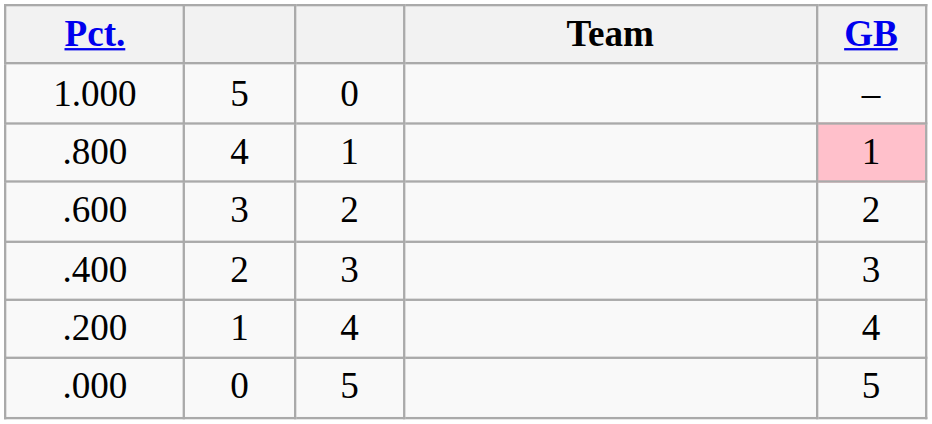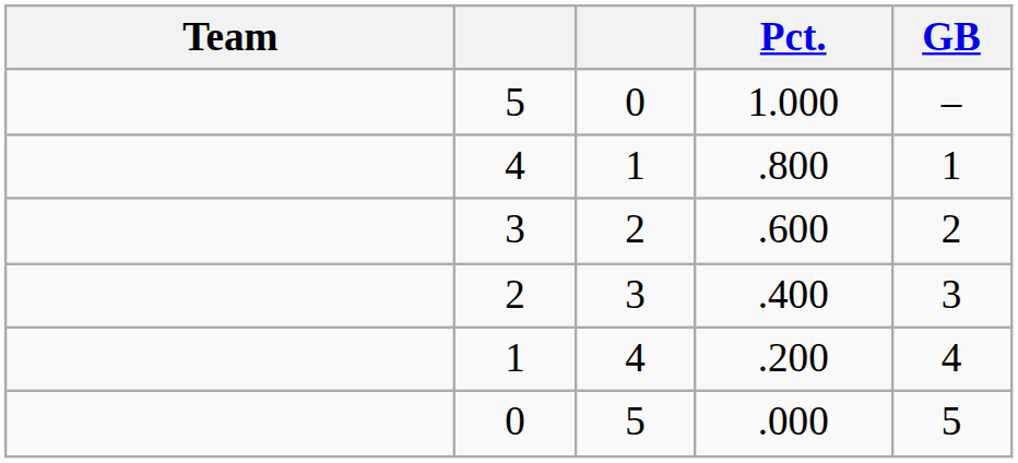columns swapped: Team <-> Pct.
row 3 | GB: pink background -> no background
